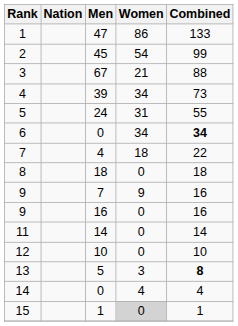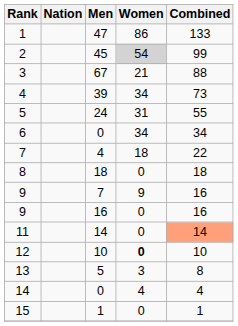2 | Women: no background -> lightgrey background
6 | Combined: bold -> normal
11 | Combined: no background -> lightsalmon background
12 | Women: normal -> bold
13 | Combined: bold -> normal
15 | Women: lightgrey background -> no background
